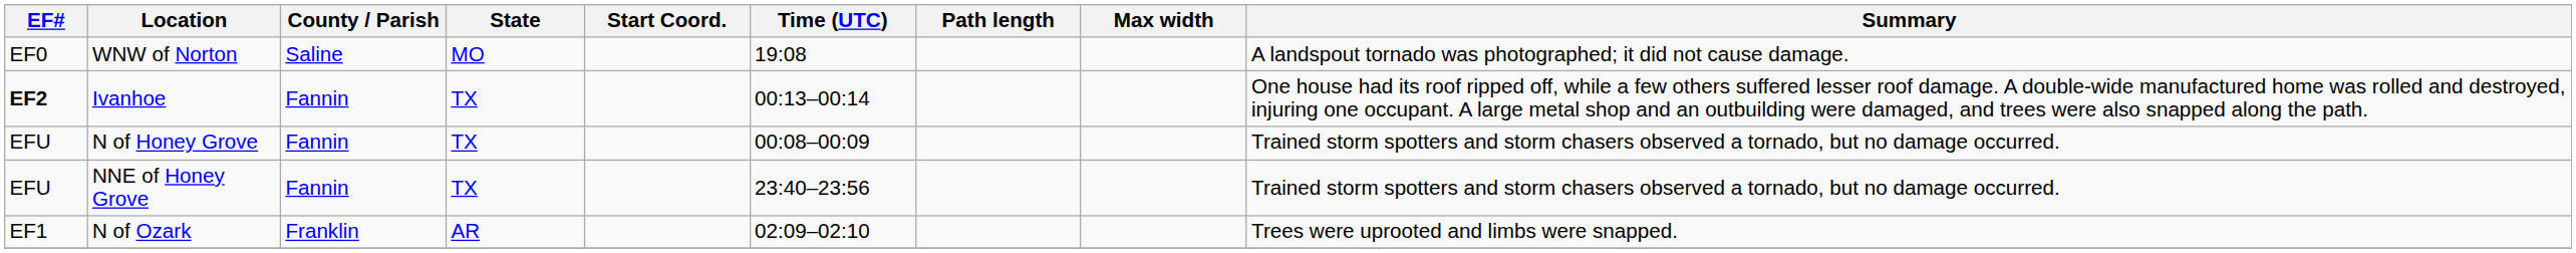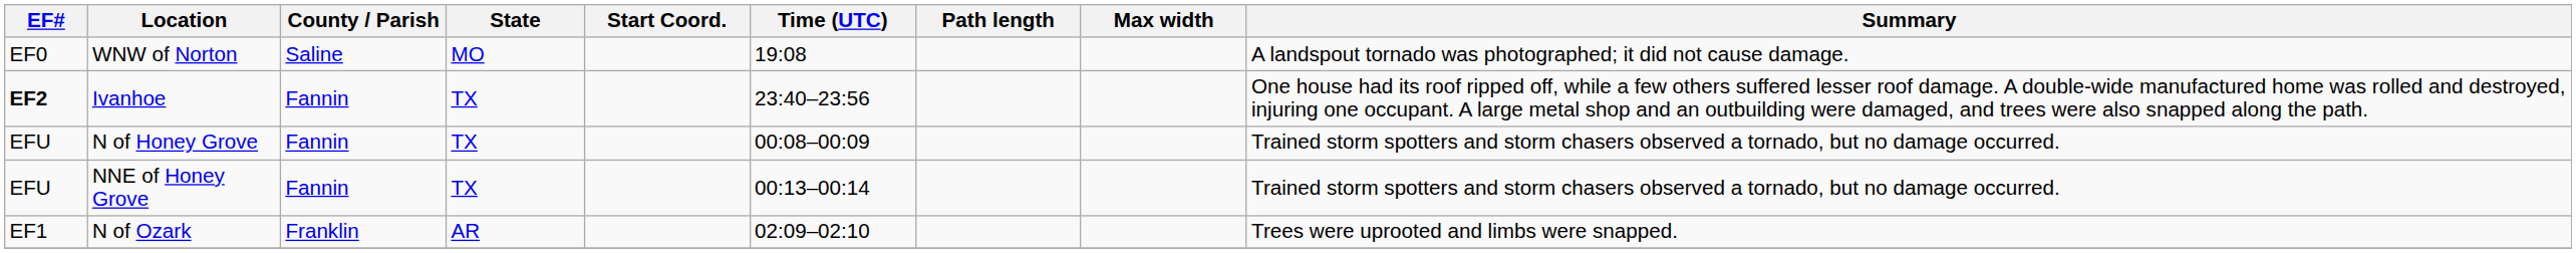Ivanhoe | Time (UTC): 00:13–00:14 -> 23:40–23:56
NNE of Honey Grove | Time (UTC): 23:40–23:56 -> 00:13–00:14
